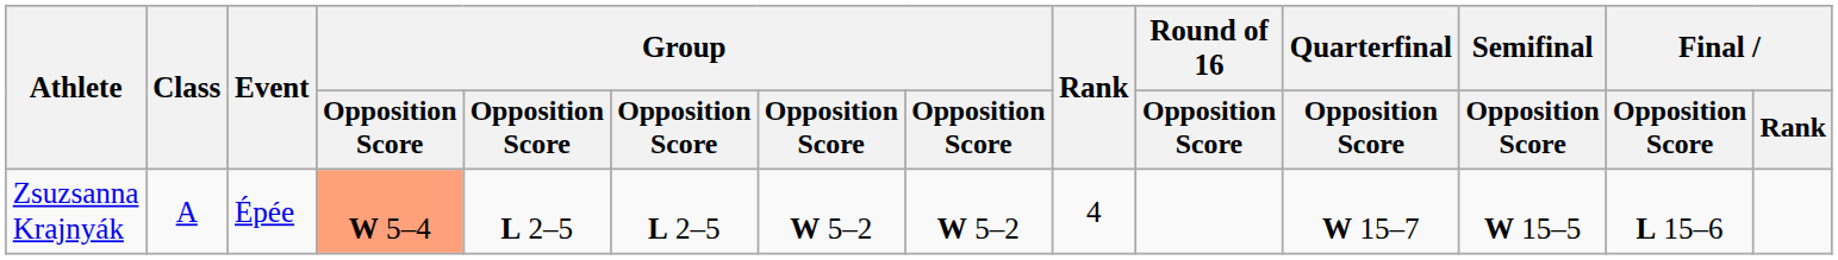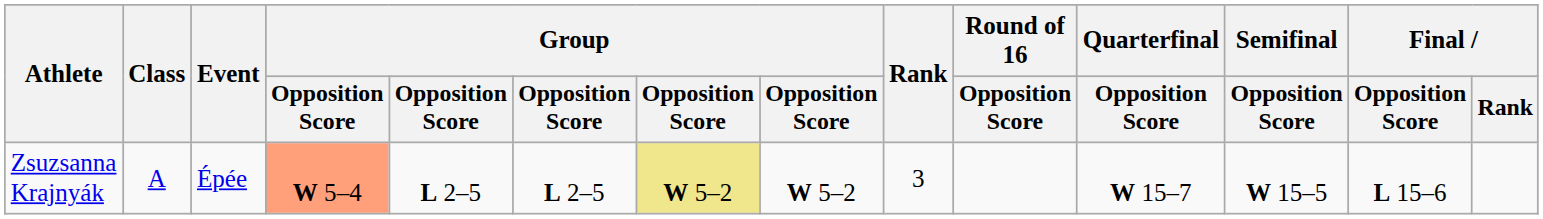Zsuzsanna Krajnyák | column 7: no background -> khaki background
Zsuzsanna Krajnyák | Rank: 4 -> 3
